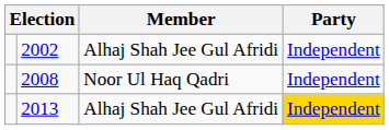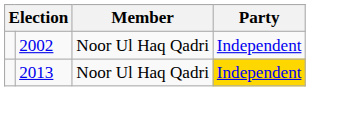2002 | Member: Alhaj Shah Jee Gul Afridi -> Noor Ul Haq Qadri
- row: 2008 | Noor Ul Haq Qadri | Independent
2013 | Member: Alhaj Shah Jee Gul Afridi -> Noor Ul Haq Qadri
